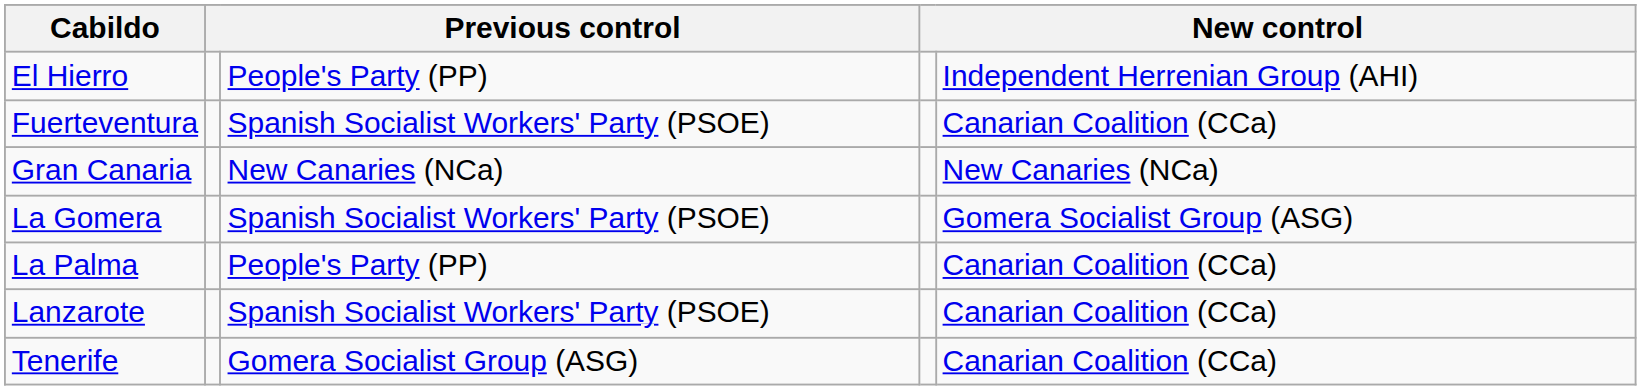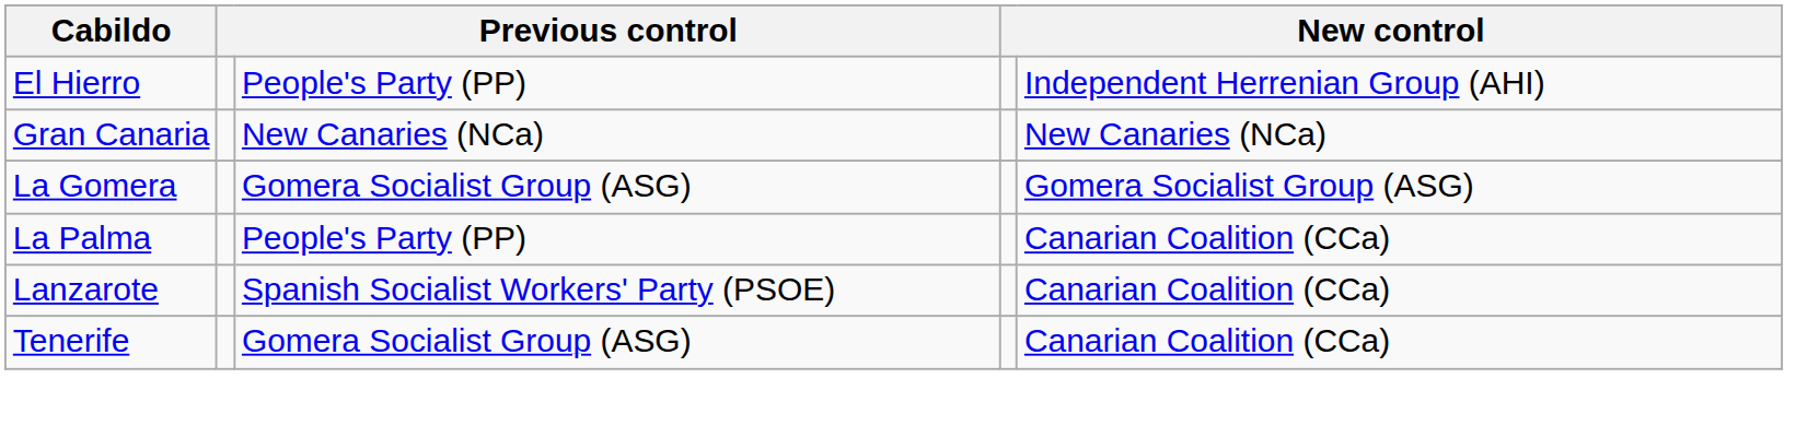- row: Fuerteventura | Spanish Socialist Workers' Party (PSOE) | Canarian Coalition (CCa)
La Gomera | column 3: Spanish Socialist Workers' Party (PSOE) -> Gomera Socialist Group (ASG)
